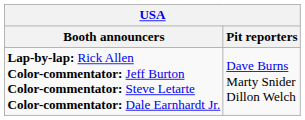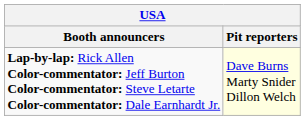row 3 | Pit reporters: no background -> lightyellow background
